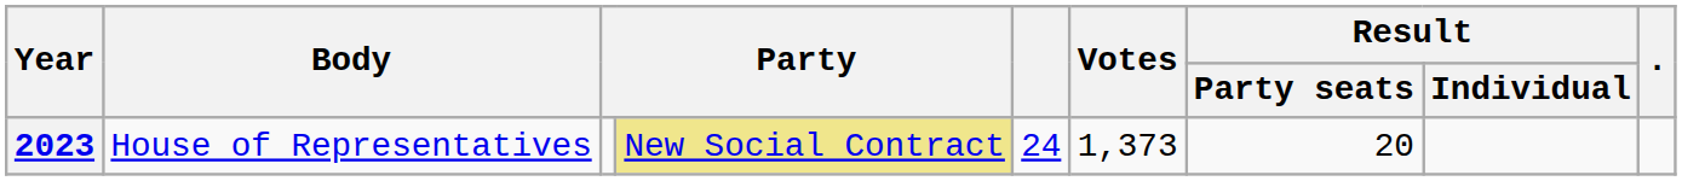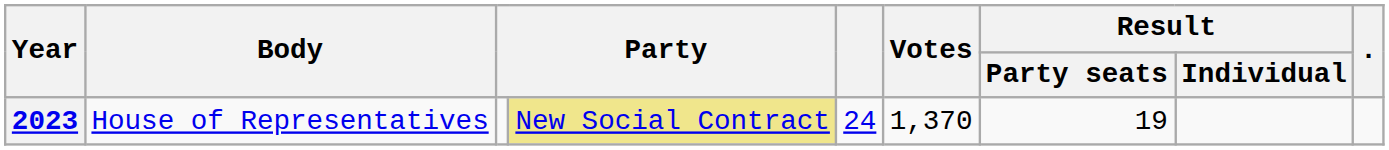2023 | Votes: 1,373 -> 1,370
2023 | Result / Party seats: 20 -> 19
